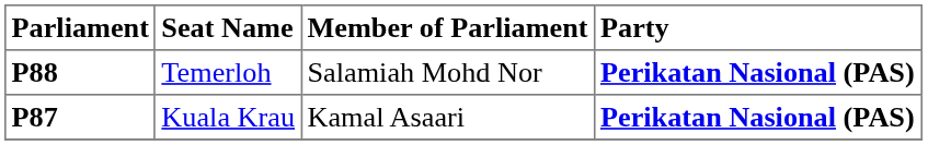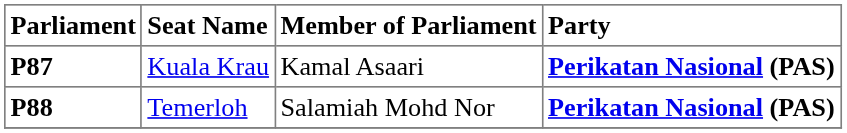rows swapped: P87 <-> P88
